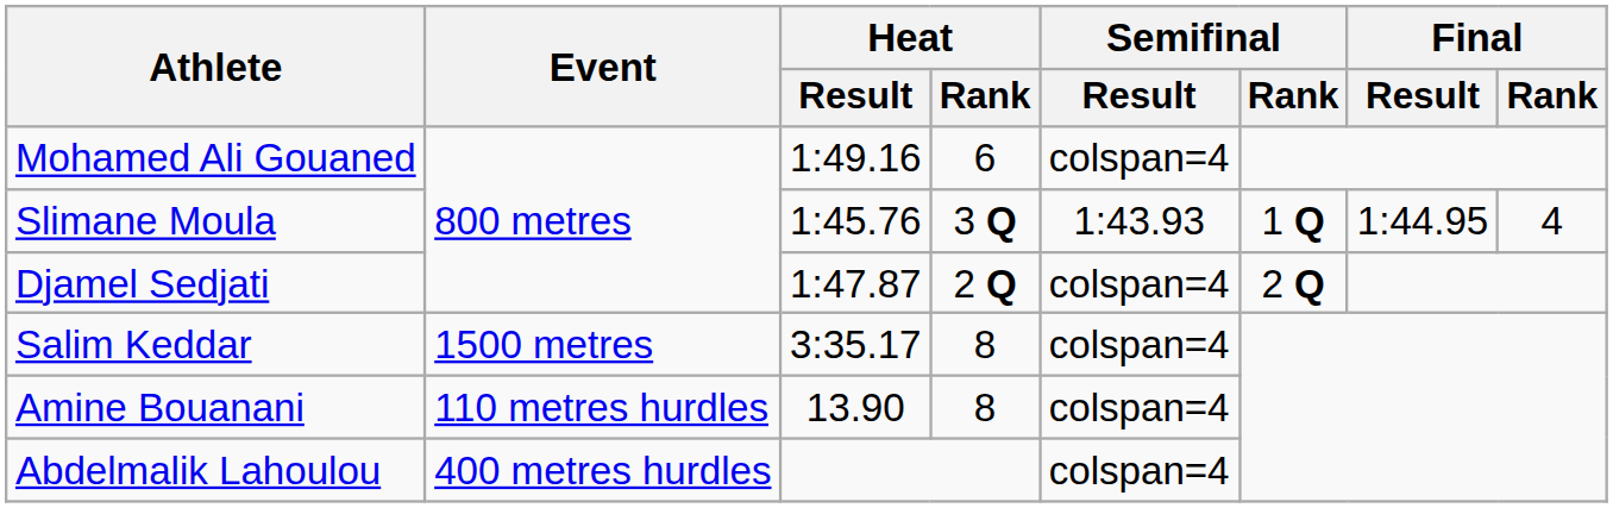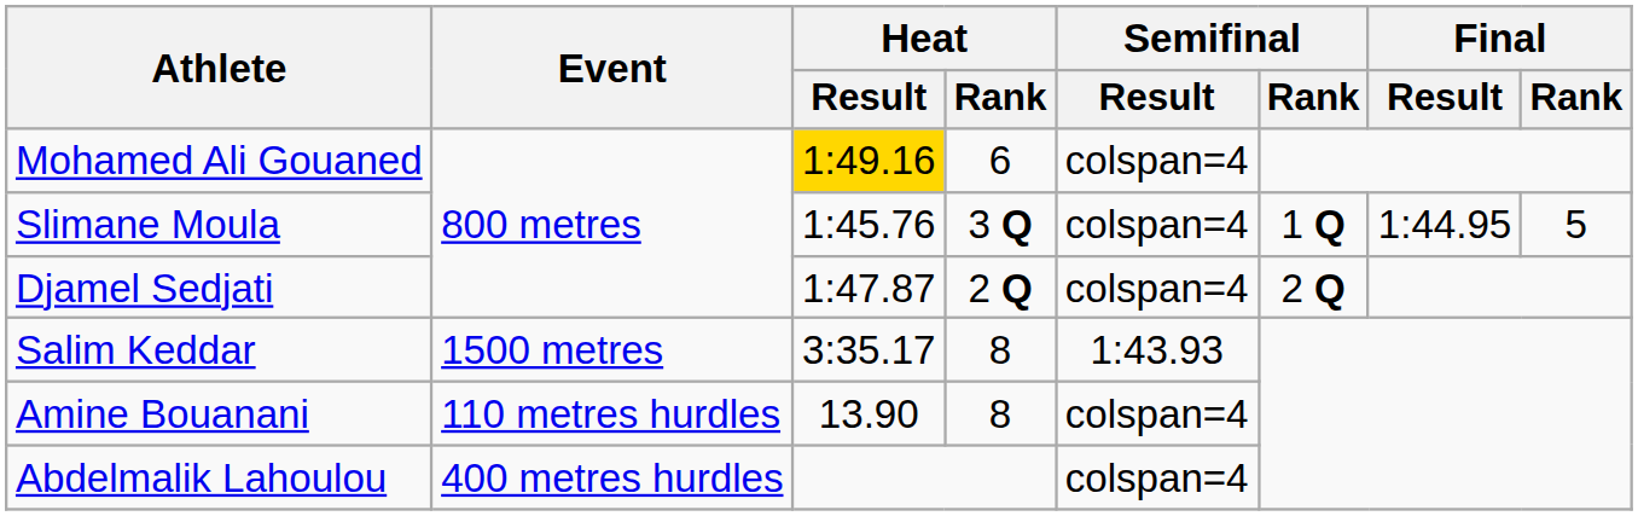Mohamed Ali Gouaned | Heat / Result: no background -> gold background
Slimane Moula | Semifinal / Result: 1:43.93 -> colspan=4
Slimane Moula | Final / Rank: 4 -> 5
Salim Keddar | Semifinal / Result: colspan=4 -> 1:43.93
